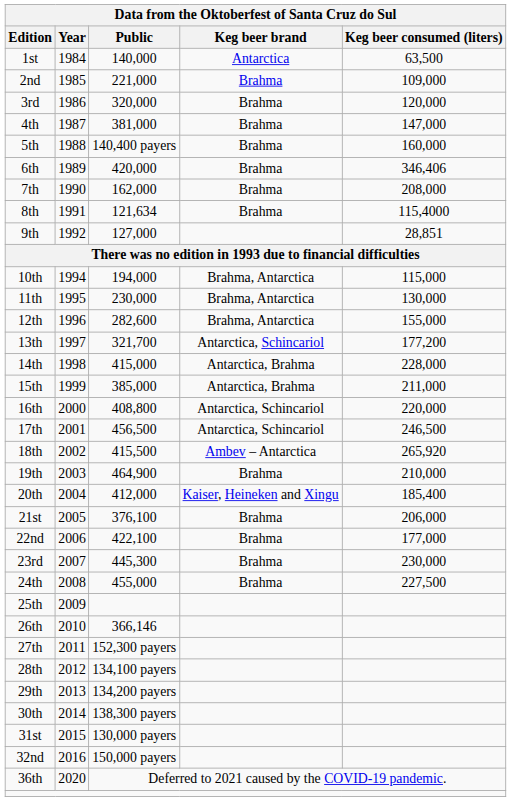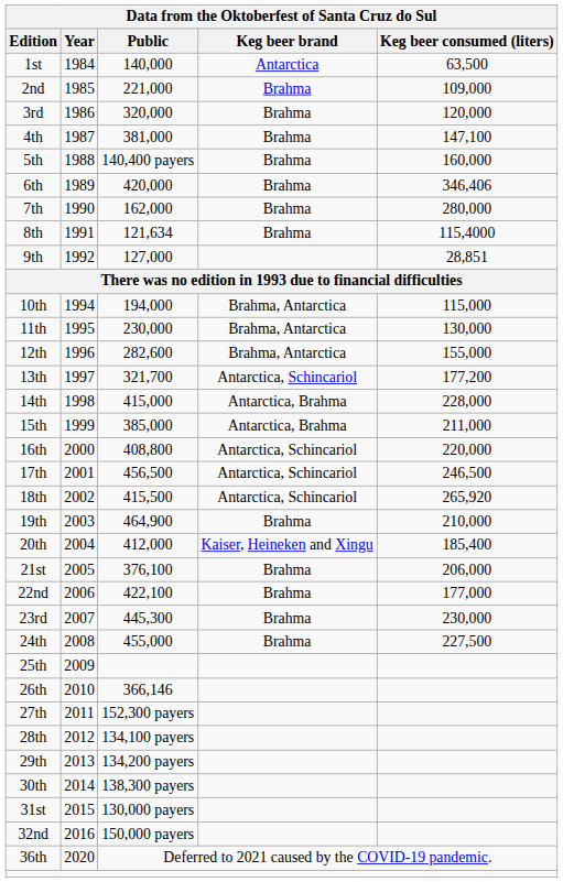4th | Keg beer consumed (liters): 147,000 -> 147,100
7th | Keg beer consumed (liters): 208,000 -> 280,000
18th | Keg beer brand: Ambev – Antarctica -> Antarctica, Schincariol
